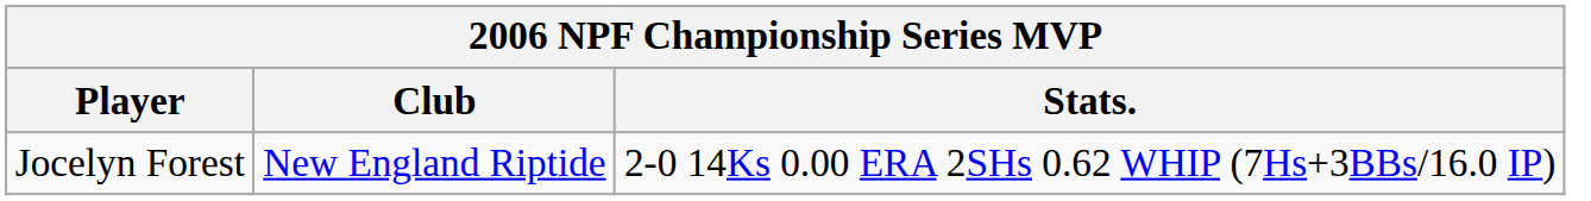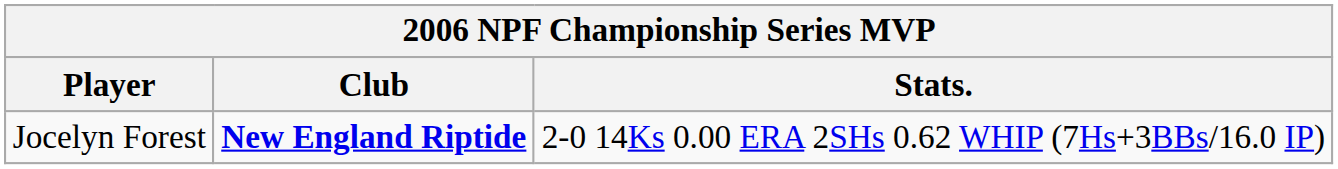Jocelyn Forest | Club: normal -> bold
